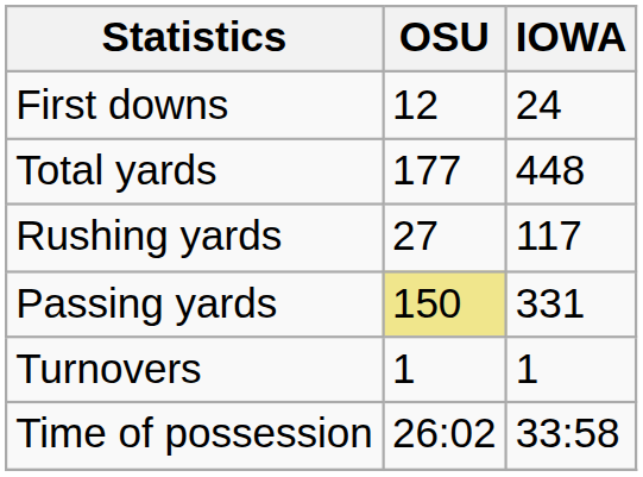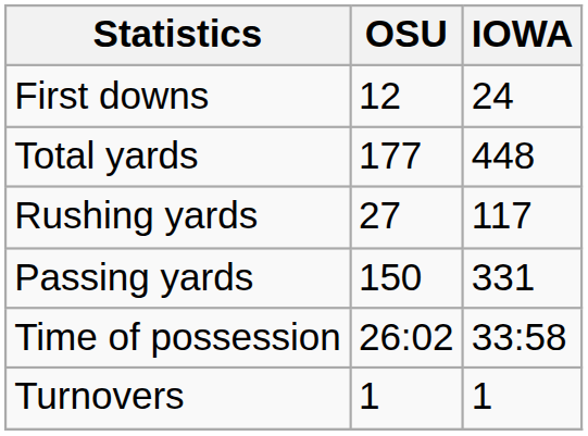Passing yards | OSU: khaki background -> no background
rows swapped: Turnovers <-> Time of possession
